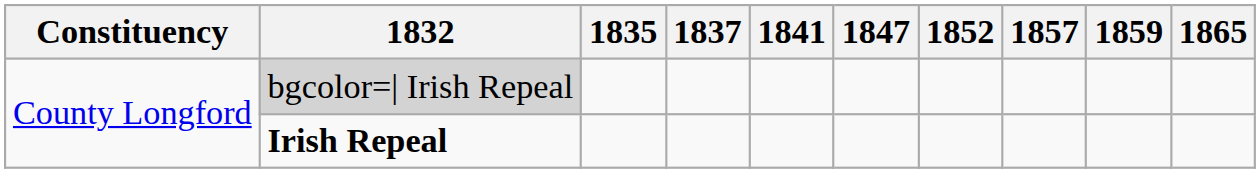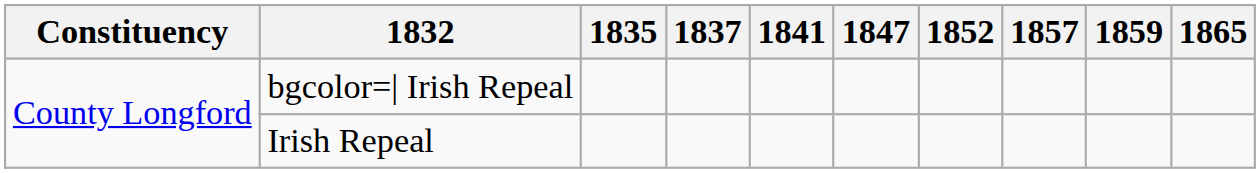bgcolor=| Irish Repeal | 1832: lightgrey background -> no background
Irish Repeal | 1832: bold -> normal
